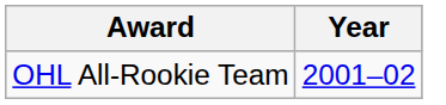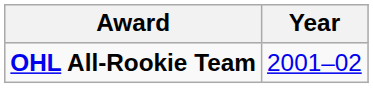row 2 | Award: normal -> bold
